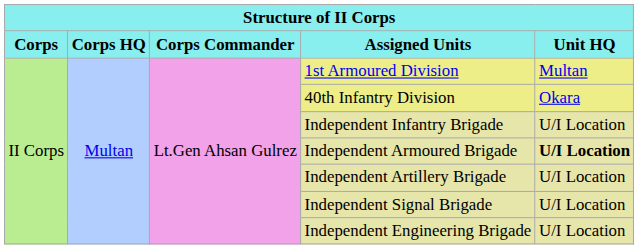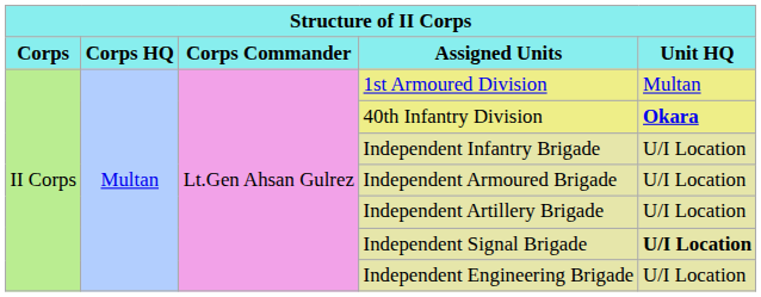40th Infantry Division | Unit HQ: normal -> bold
Independent Armoured Brigade | Unit HQ: bold -> normal
Independent Signal Brigade | Unit HQ: normal -> bold
